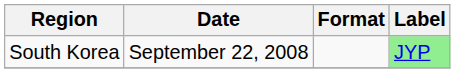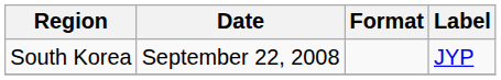South Korea | Label: lightgreen background -> no background
